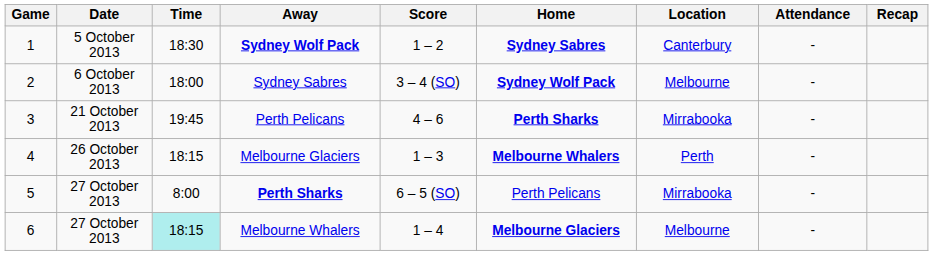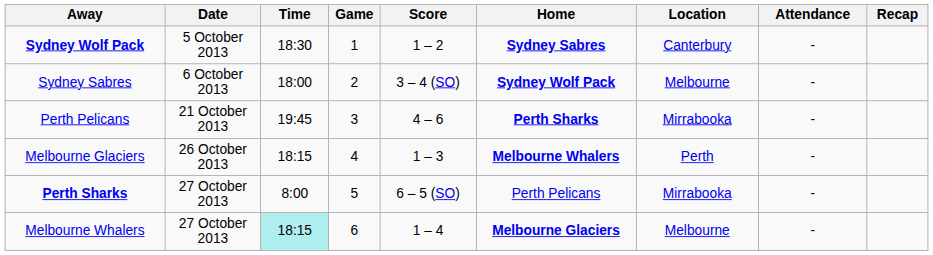columns swapped: Game <-> Away
